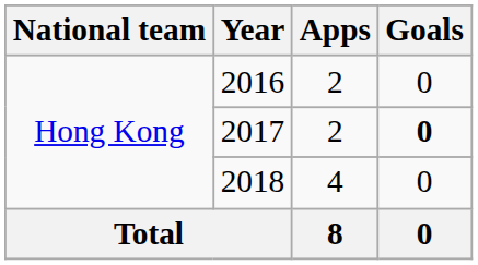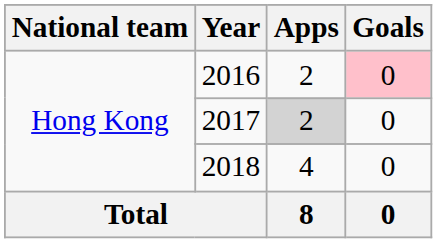2016 | Goals: no background -> pink background
2017 | Apps: no background -> lightgrey background
2017 | Goals: bold -> normal
